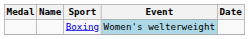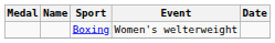Boxing | Event: lightblue background -> no background
